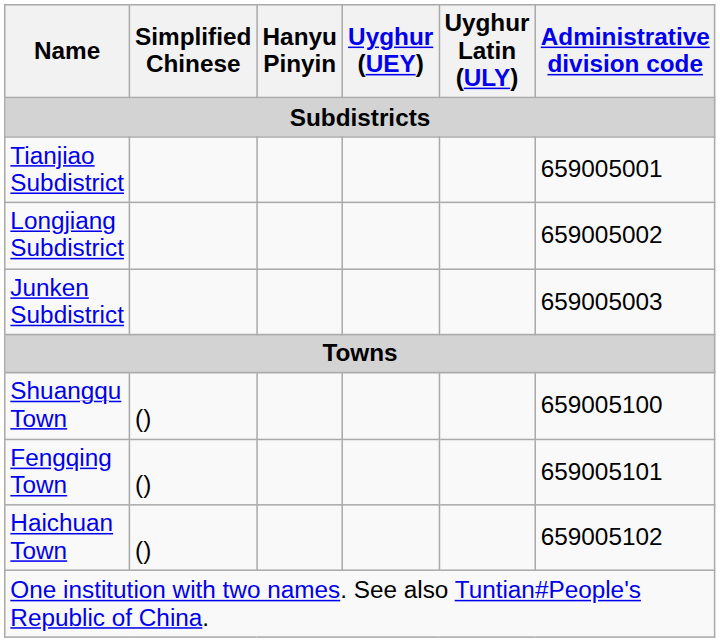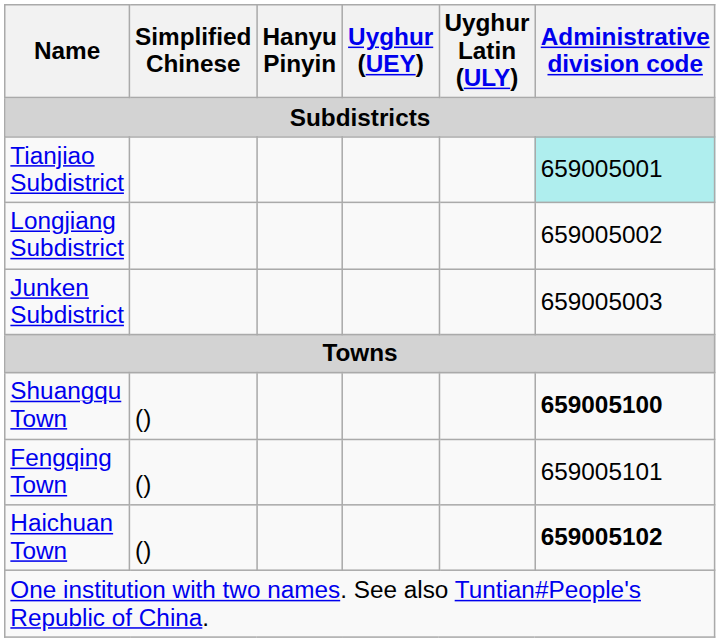Tianjiao Subdistrict | Administrative division code: no background -> paleturquoise background
Shuangqu Town | Administrative division code: normal -> bold
Haichuan Town | Administrative division code: normal -> bold
